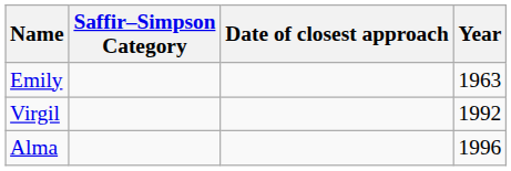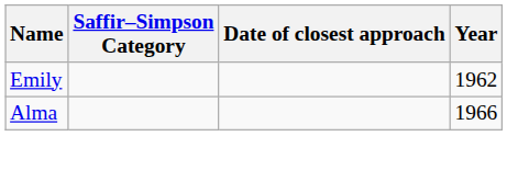Emily | Year: 1963 -> 1962
- row: Virgil | 1992
Alma | Year: 1996 -> 1966
